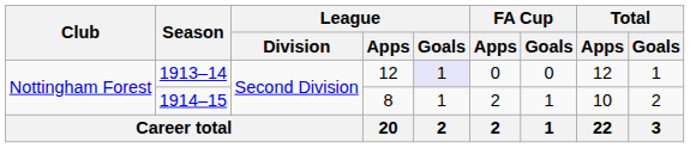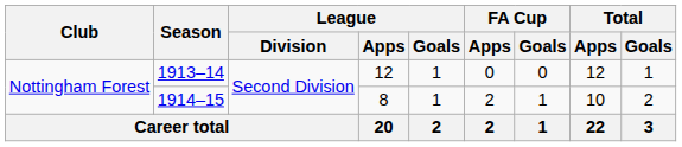1913–14 | League / Goals: lavender background -> no background
